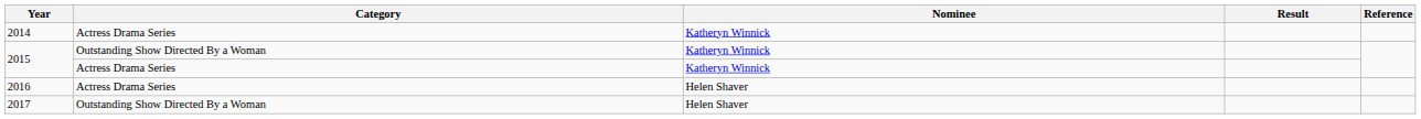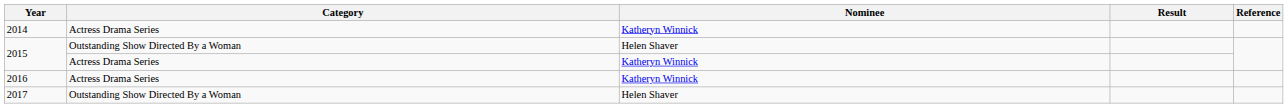2015 / Outstanding Show Directed By a Woman | Nominee: Katheryn Winnick -> Helen Shaver
2016 | Nominee: Helen Shaver -> Katheryn Winnick
